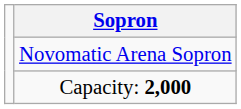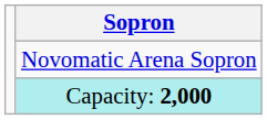Capacity: 2,000 | Sopron: no background -> paleturquoise background
